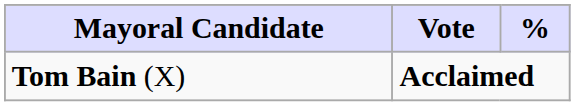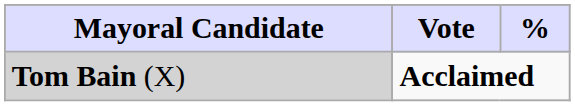Tom Bain (X) | Mayoral Candidate: no background -> lightgrey background
